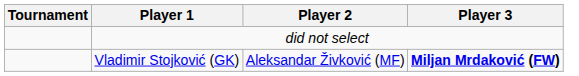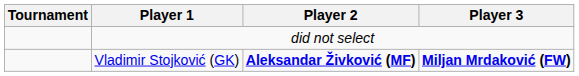Vladimir Stojković (GK) | Player 2: normal -> bold
